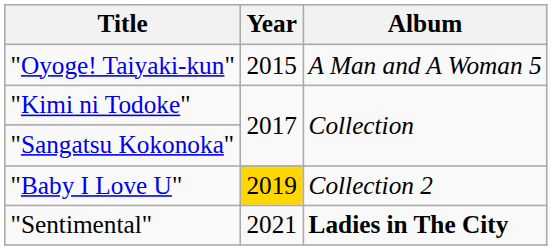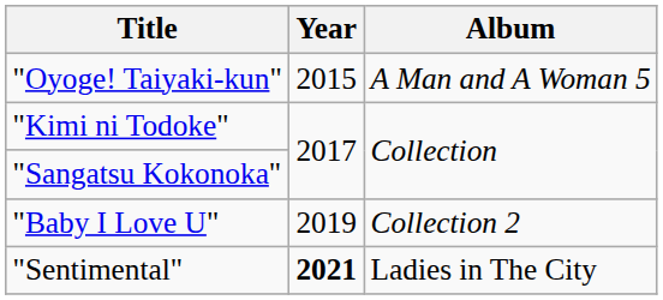"Baby I Love U" | Year: gold background -> no background
"Sentimental" | Year: normal -> bold
"Sentimental" | Album: bold -> normal
